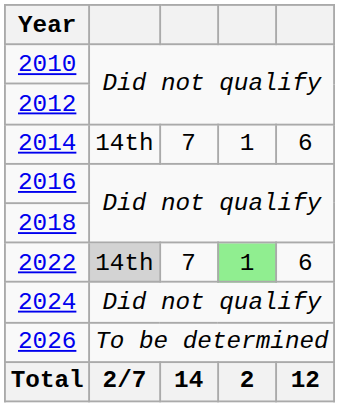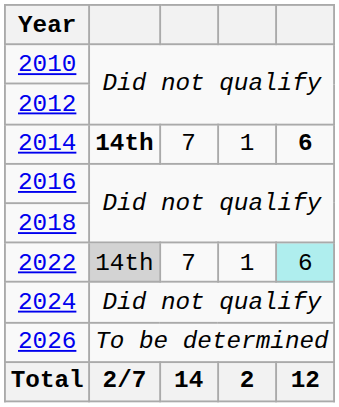2014 | column 2: normal -> bold
2014 | column 5: normal -> bold
2022 | column 4: lightgreen background -> no background
2022 | column 5: no background -> paleturquoise background
